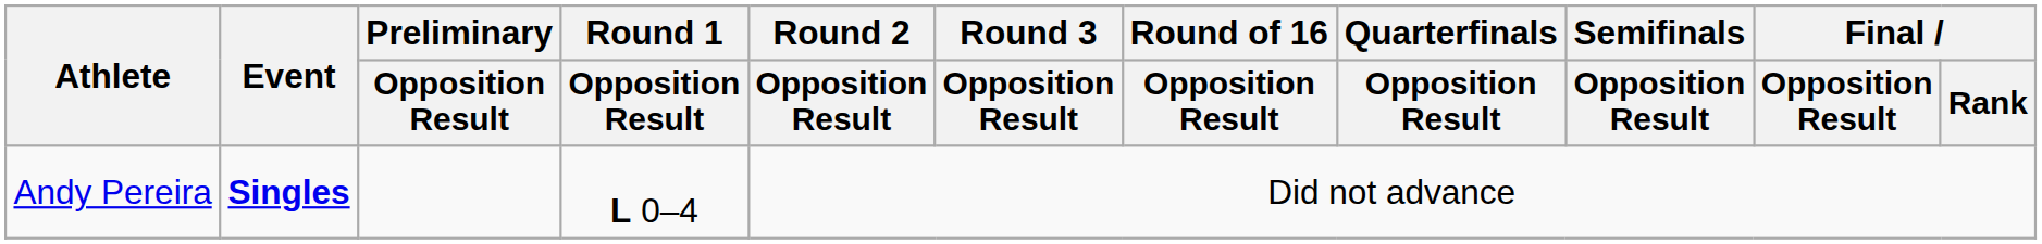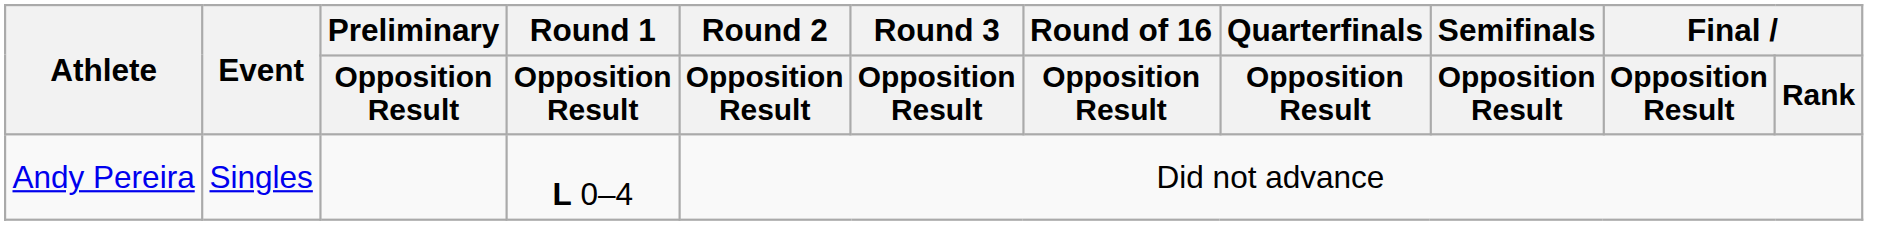Andy Pereira | Event: bold -> normal
